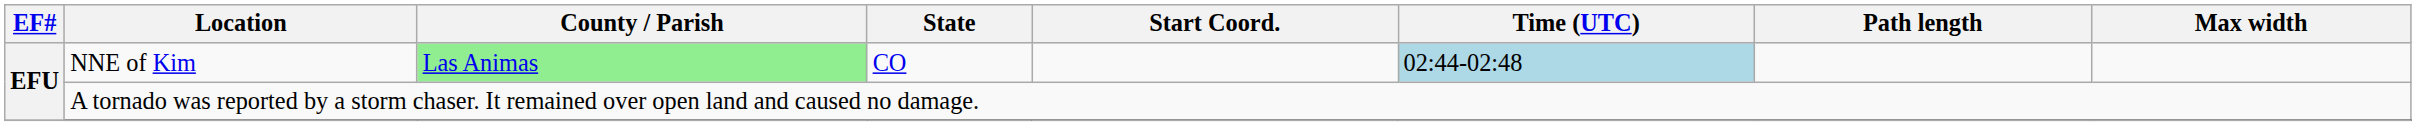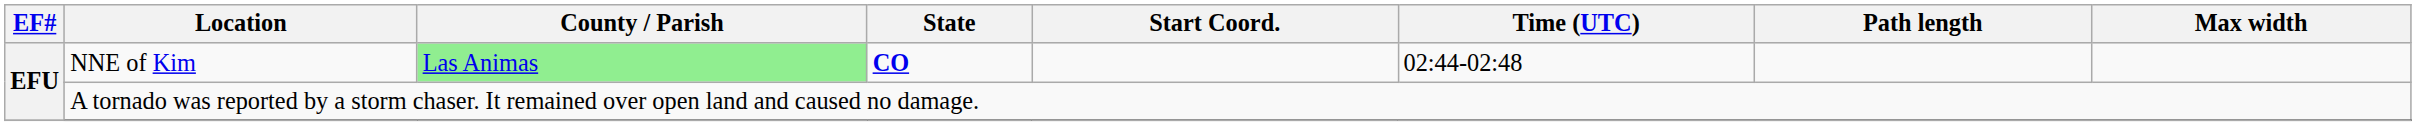NNE of Kim | State: normal -> bold
NNE of Kim | Time (UTC): lightblue background -> no background
